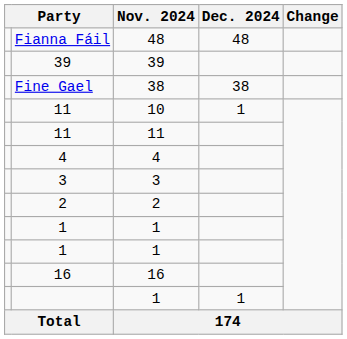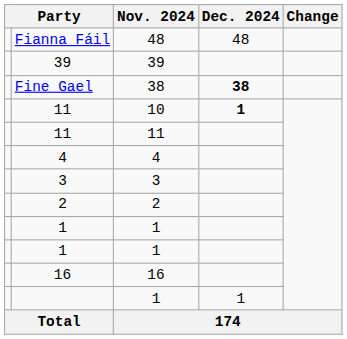Fine Gael | Dec. 2024: normal -> bold
11 / 10 | Dec. 2024: normal -> bold
